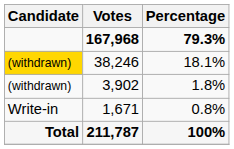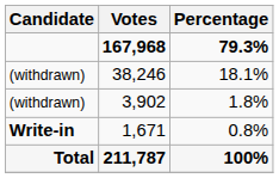38,246 | Candidate: gold background -> no background
1,671 | Candidate: normal -> bold
